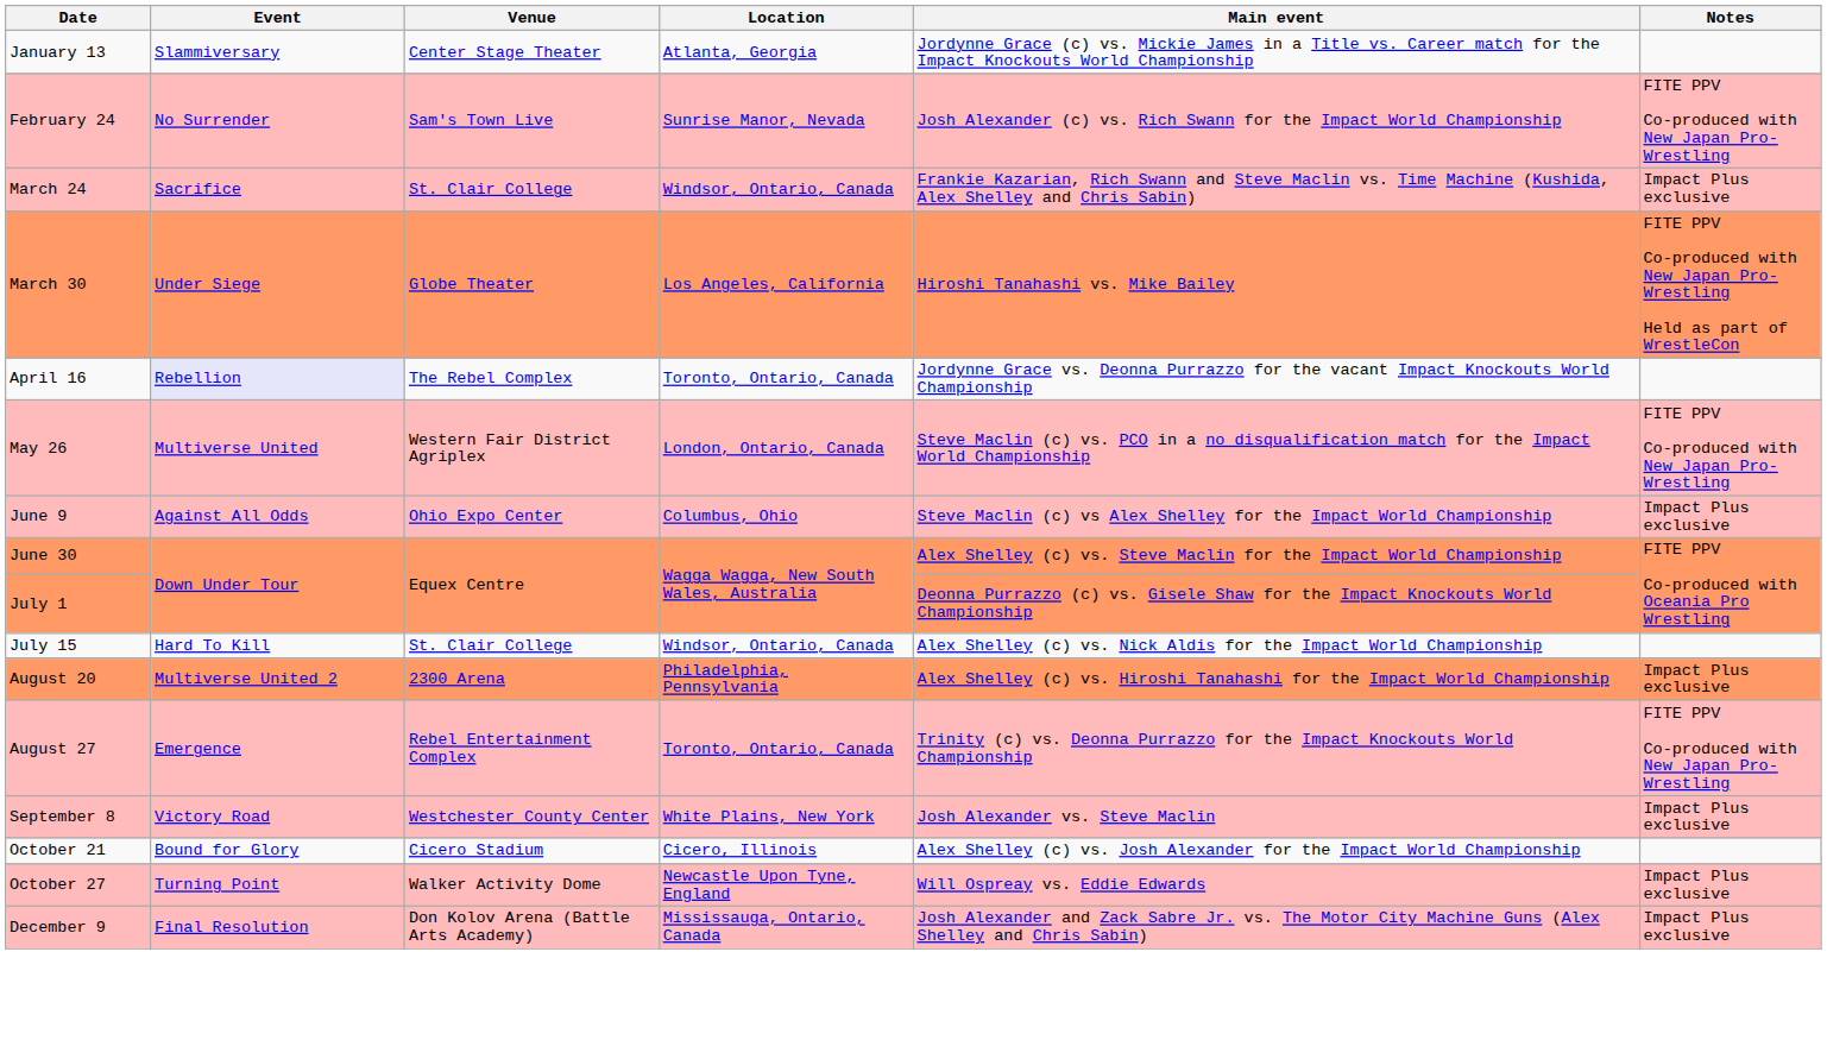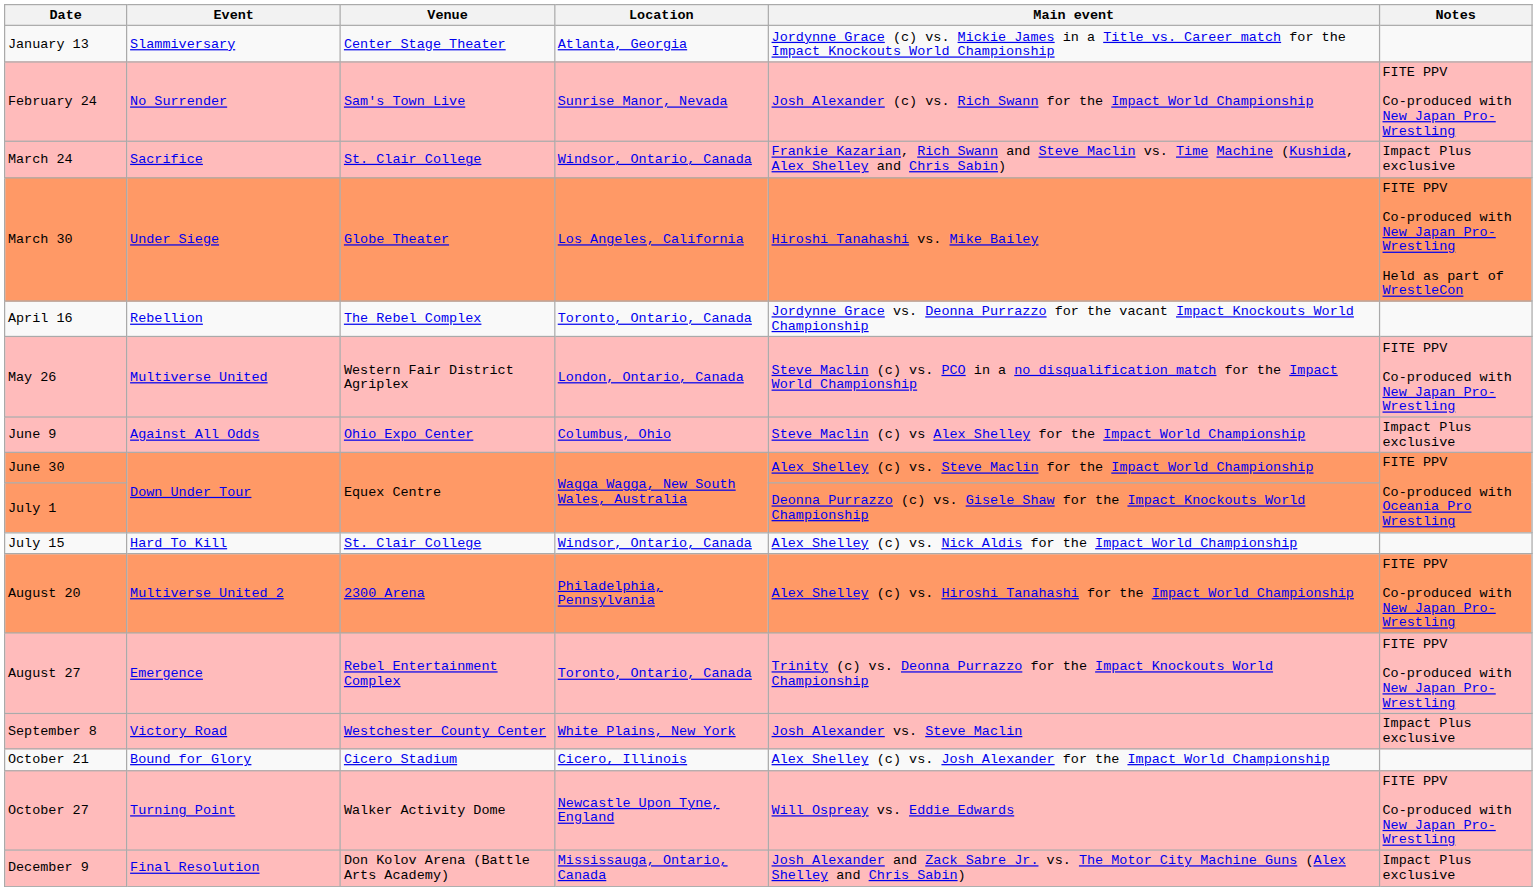April 16 | Event: lavender background -> no background
August 20 | Notes: Impact Plus exclusive -> FITE PPV Co-produced with New Japan Pro-Wrestling
October 27 | Notes: Impact Plus exclusive -> FITE PPV Co-produced with New Japan Pro-Wrestling
